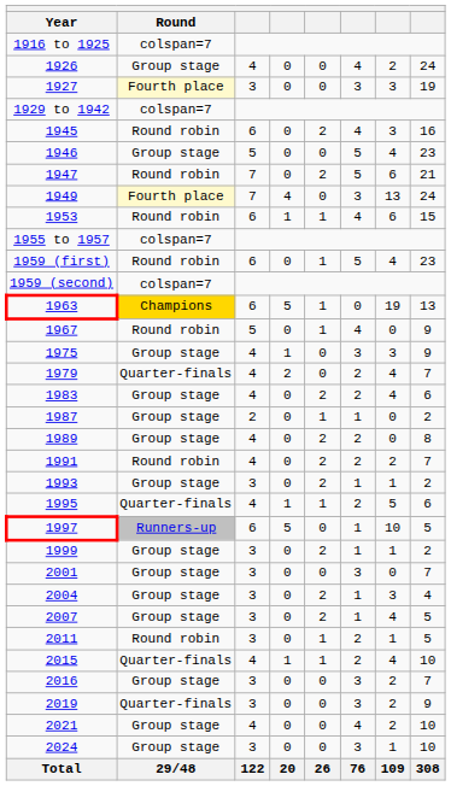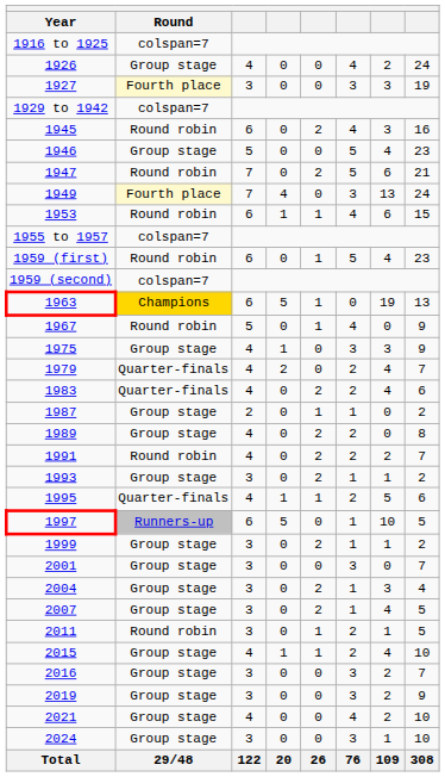1983 | Round: Group stage -> Quarter-finals
2015 | Round: Quarter-finals -> Group stage
2019 | Round: Quarter-finals -> Group stage
